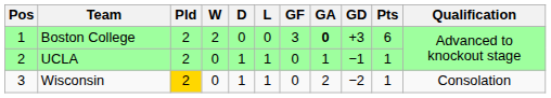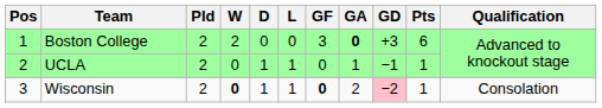Wisconsin | Pld: gold background -> no background
Wisconsin | W: normal -> bold
Wisconsin | GF: normal -> bold
Wisconsin | GD: no background -> pink background
